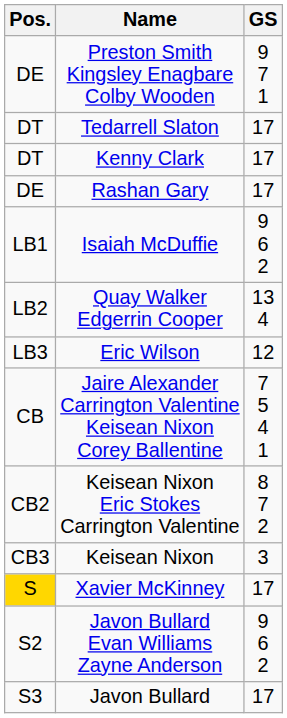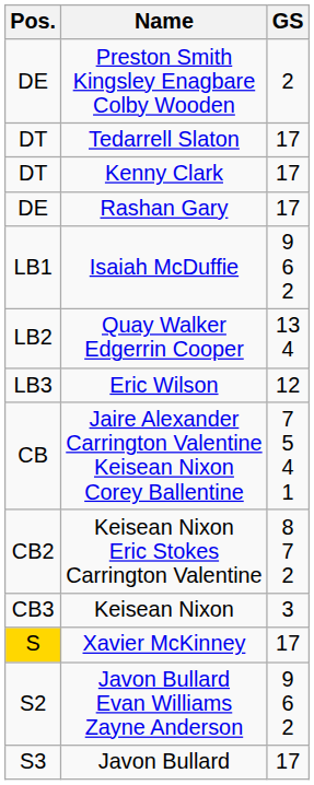Preston Smith Kingsley Enagbare Colby Wooden | GS: 9 7 1 -> 2
